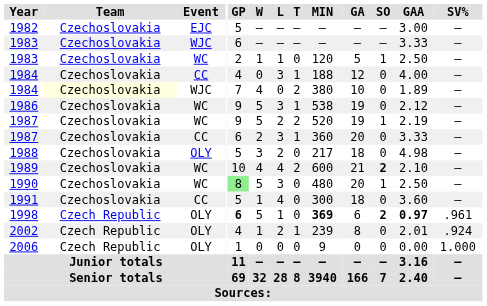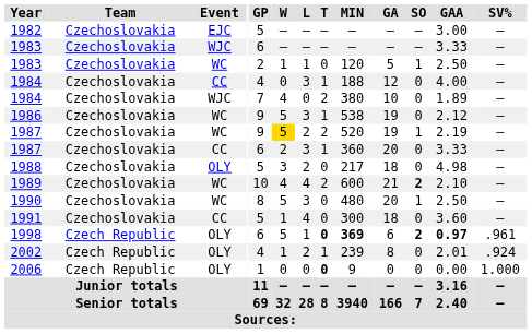1984 / WJC | Team: lightyellow background -> no background
1987 / WC | W: no background -> gold background
1990 | GP: lightgreen background -> no background
1998 | GP: bold -> normal
1998 | T: normal -> bold
2006 | T: normal -> bold
